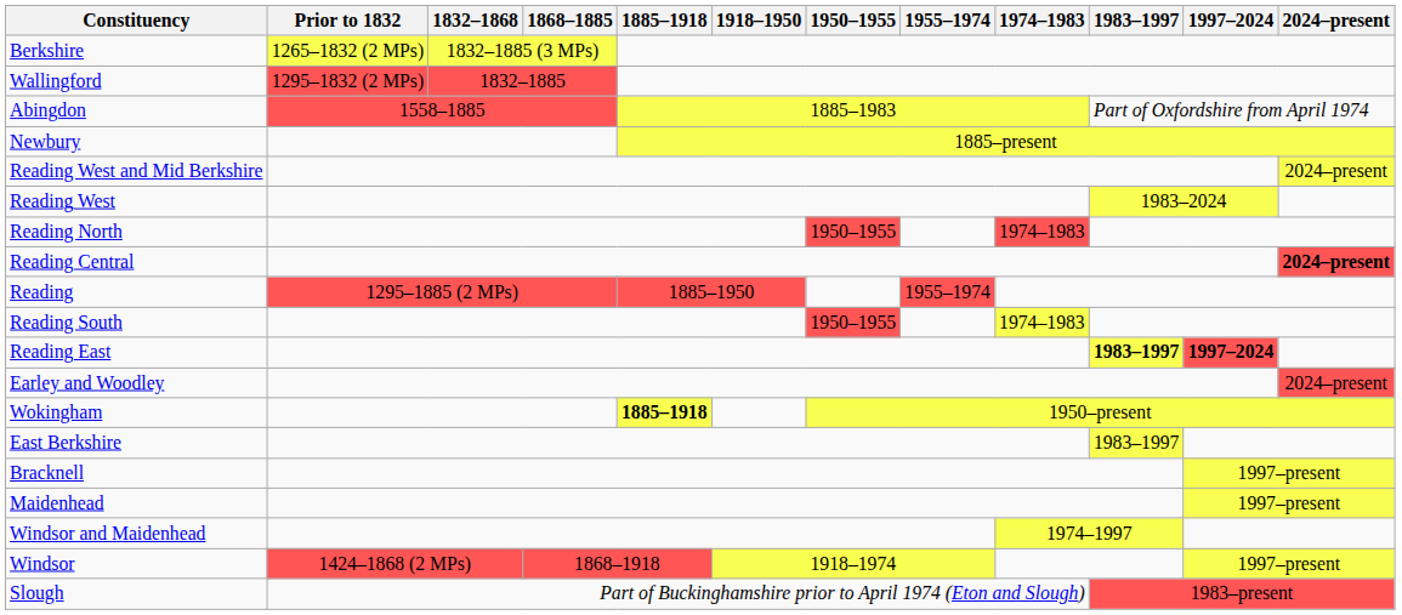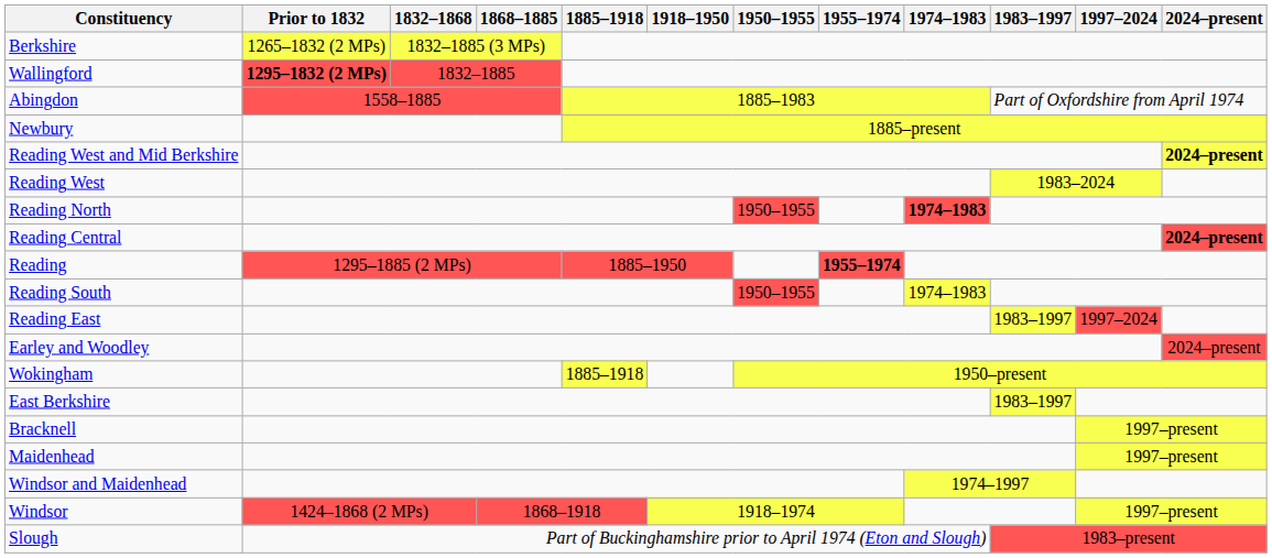Wallingford | Prior to 1832: normal -> bold
Reading West and Mid Berkshire | 2024–present: normal -> bold
Reading North | 1974–1983: normal -> bold
Reading | 1955–1974: normal -> bold
Reading East | 1983–1997: bold -> normal
Reading East | 1997–2024: bold -> normal
Wokingham | 1885–1918: bold -> normal
